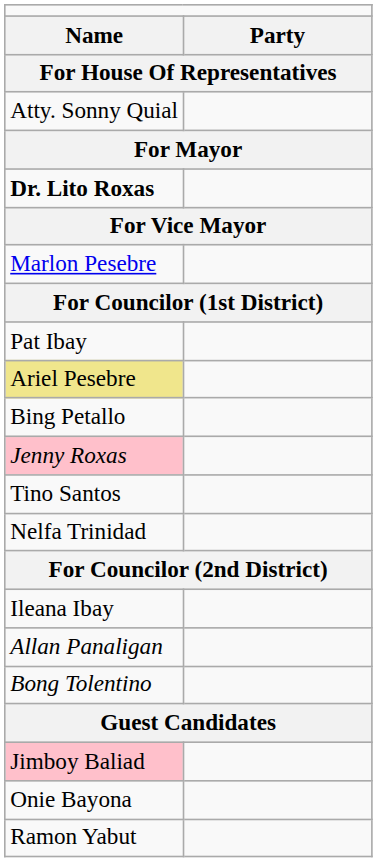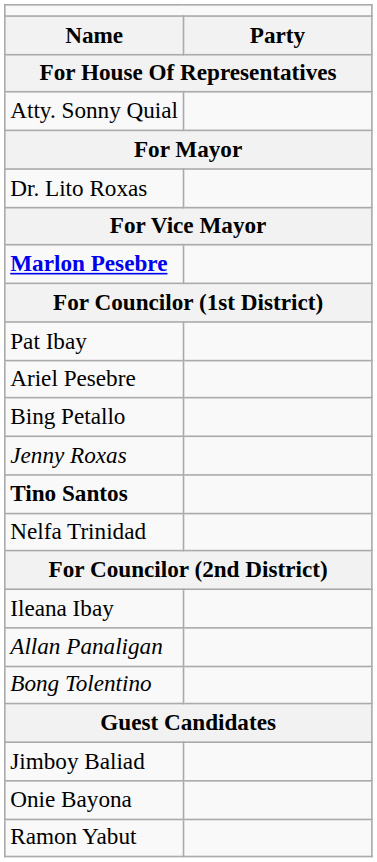Dr. Lito Roxas | column 1: bold -> normal
Marlon Pesebre | column 1: normal -> bold
Ariel Pesebre | column 1: khaki background -> no background
Jenny Roxas | column 1: pink background -> no background
Tino Santos | column 1: normal -> bold
Jimboy Baliad | column 1: pink background -> no background
